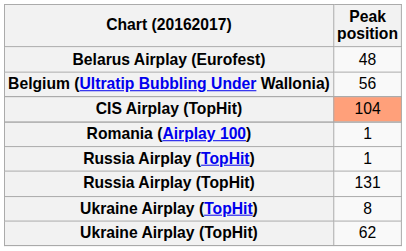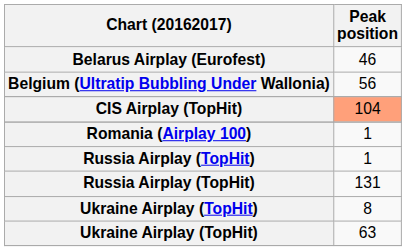row 2 | Peak position: 48 -> 46
row 9 | Peak position: 62 -> 63
